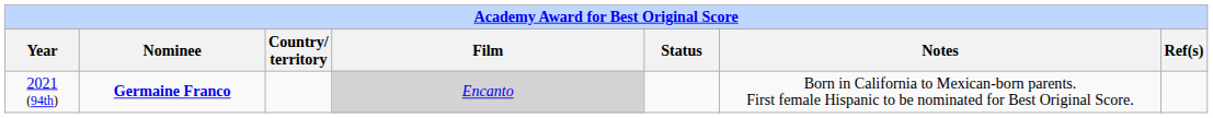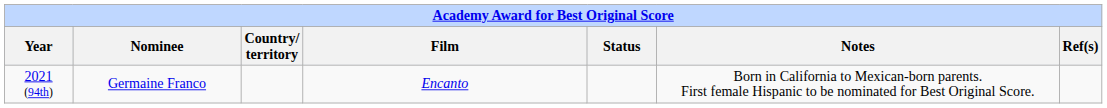2021 (94th) | Nominee: bold -> normal
2021 (94th) | Film: lightgrey background -> no background
